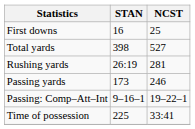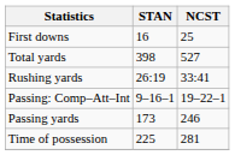Rushing yards | NCST: 281 -> 33:41
rows swapped: Passing yards <-> Passing: Comp–Att–Int
Time of possession | NCST: 33:41 -> 281
